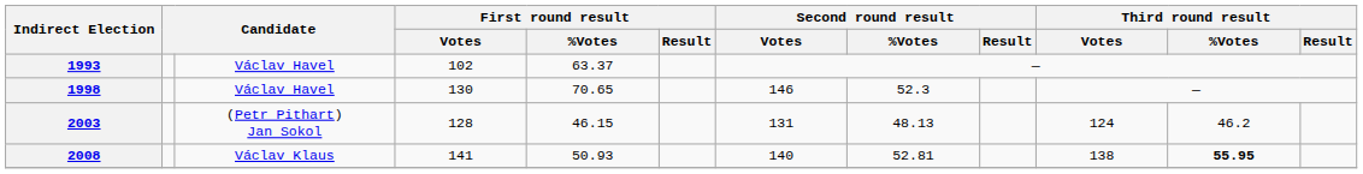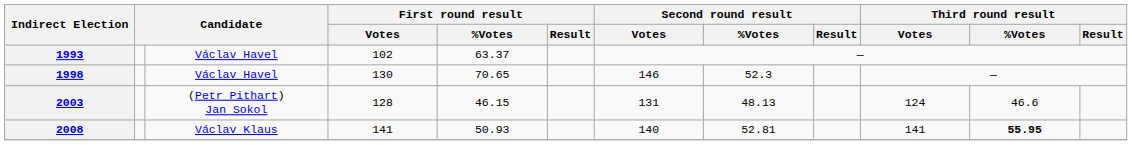2003 | Third round result / %Votes: 46.2 -> 46.6
2008 | Third round result / Votes: 138 -> 141
